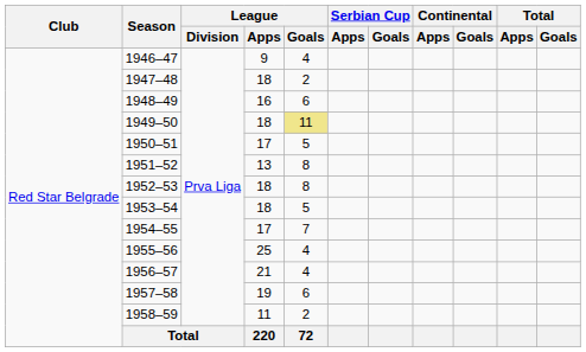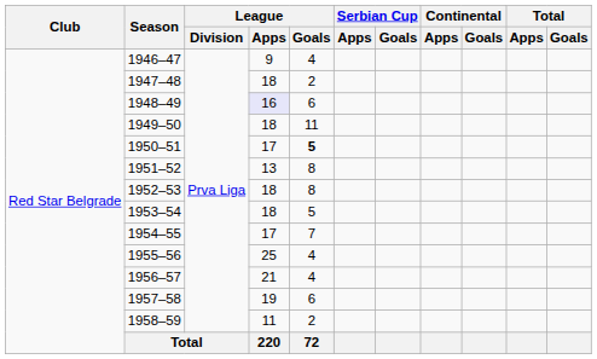1948–49 | League / Apps: no background -> lavender background
1949–50 | League / Goals: khaki background -> no background
1950–51 | League / Goals: normal -> bold
